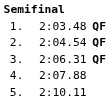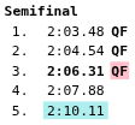3. | column 2: normal -> bold
3. | column 3: no background -> pink background
5. | column 2: no background -> paleturquoise background
